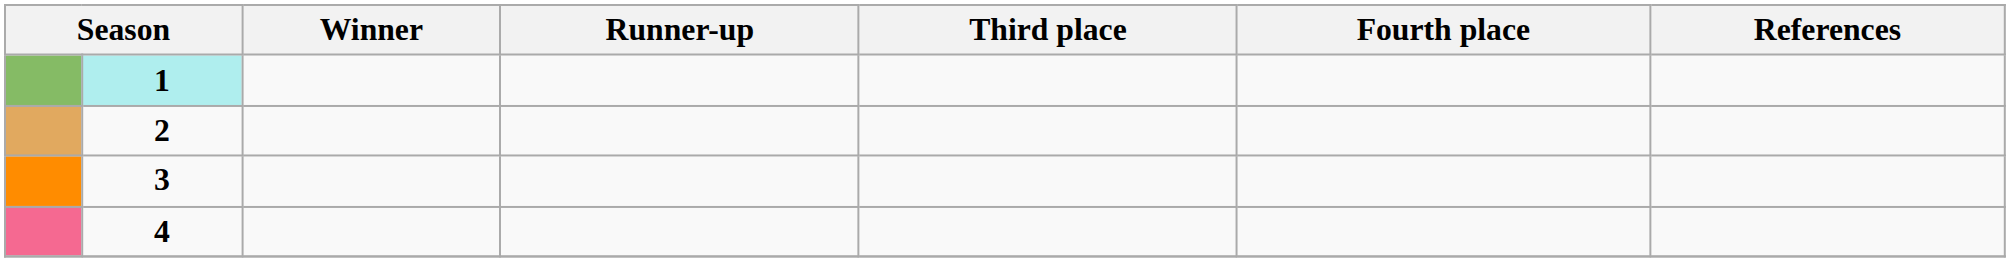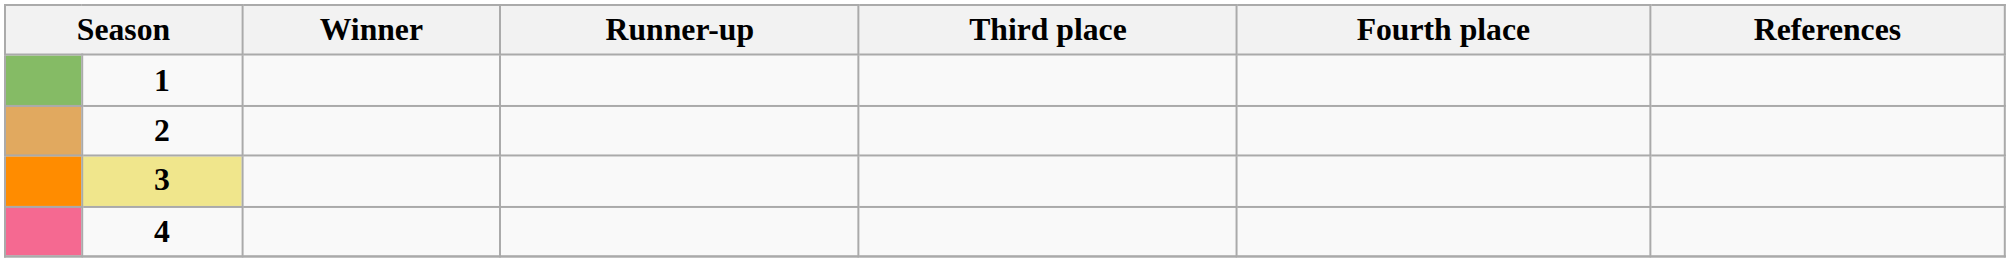1 | column 2: paleturquoise background -> no background
3 | column 2: no background -> khaki background
